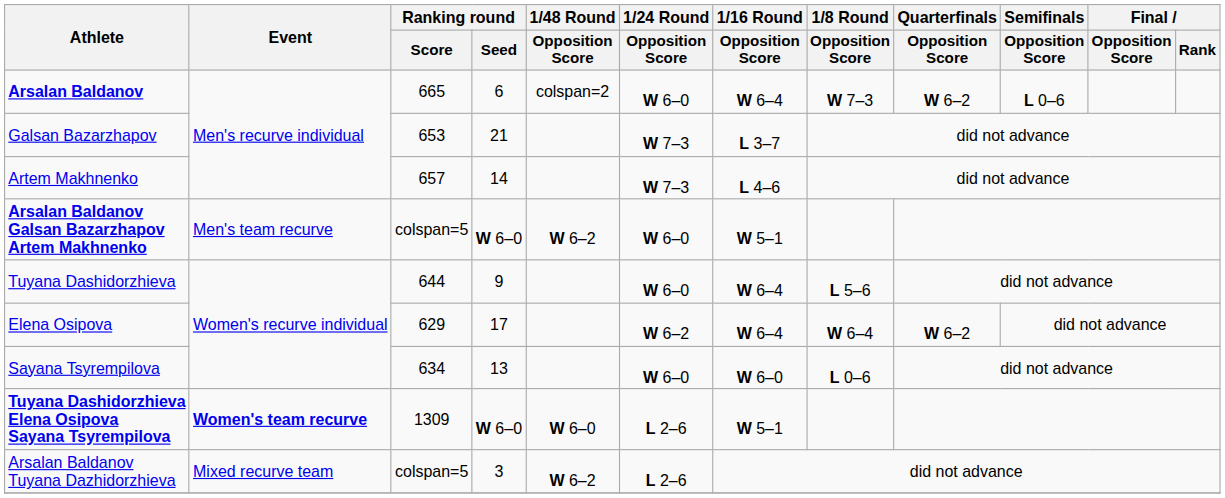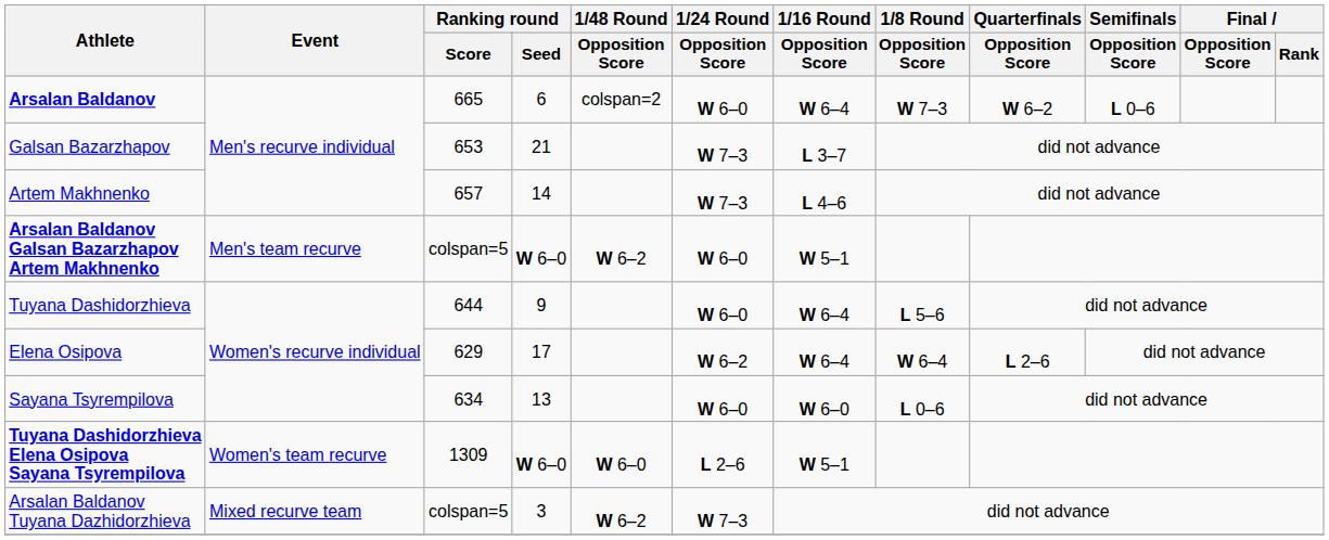Elena Osipova | Quarterfinals / Opposition Score: W 6–2 -> L 2–6
Tuyana Dashidorzhieva Elena Osipova Sayana Tsyrempilova | Event: bold -> normal
Arsalan Baldanov Tuyana Dazhidorzhieva | 1/24 Round / Opposition Score: L 2–6 -> W 7–3
